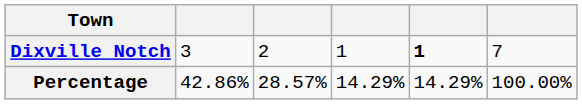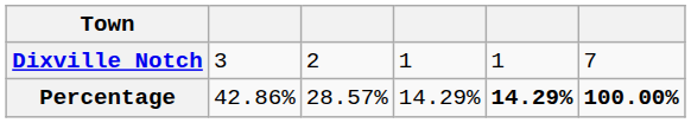Dixville Notch | column 5: bold -> normal
Percentage | column 5: normal -> bold
Percentage | column 6: normal -> bold
